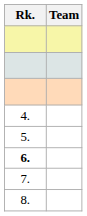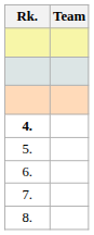row 5 | Rk.: normal -> bold
row 7 | Rk.: bold -> normal
